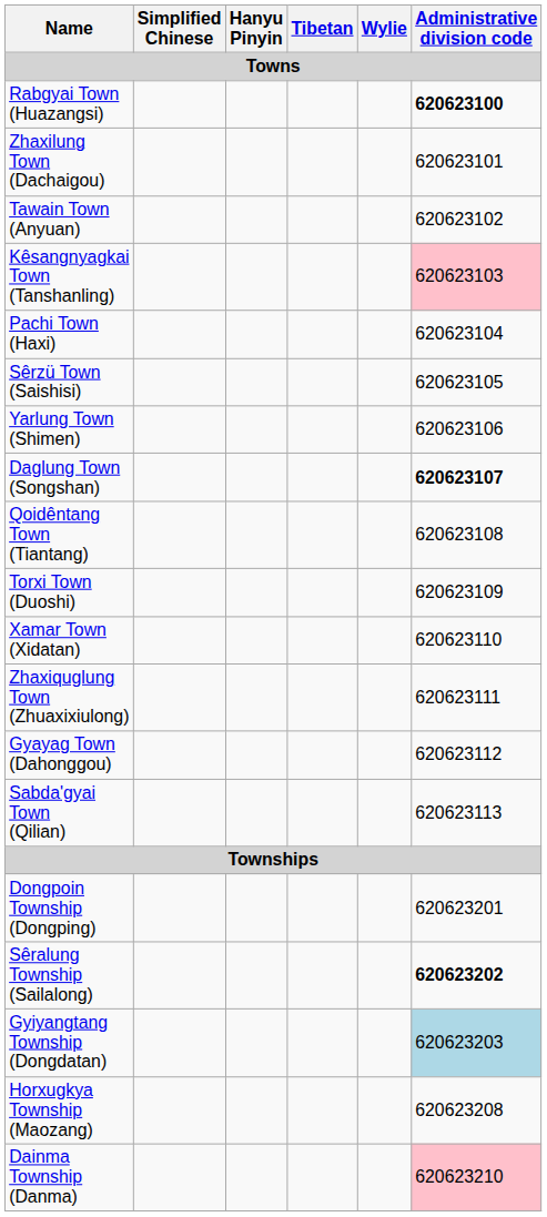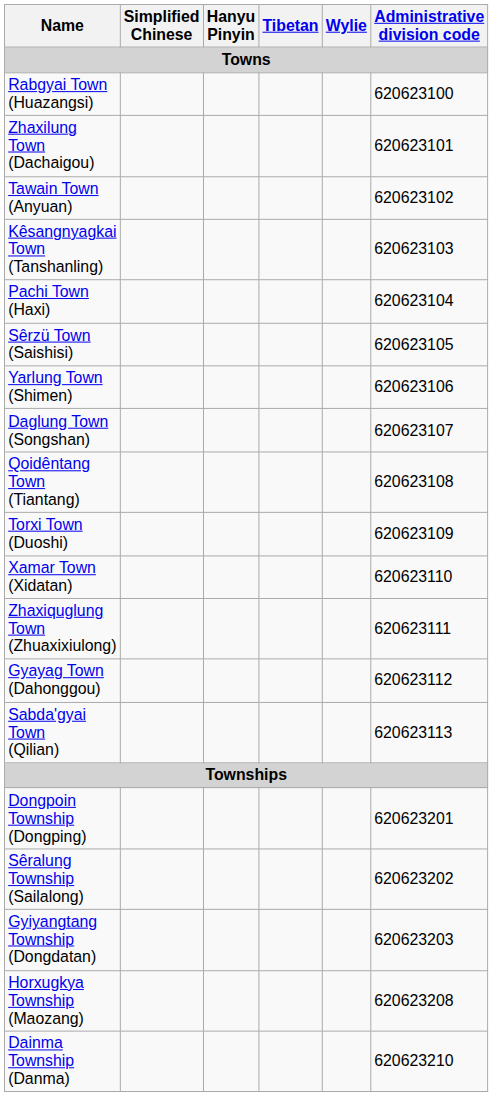Rabgyai Town (Huazangsi) | Administrative division code: bold -> normal
Kêsangnyagkai Town (Tanshanling) | Administrative division code: pink background -> no background
Daglung Town (Songshan) | Administrative division code: bold -> normal
Sêralung Township (Sailalong) | Administrative division code: bold -> normal
Gyiyangtang Township (Dongdatan) | Administrative division code: lightblue background -> no background
Dainma Township (Danma) | Administrative division code: pink background -> no background
